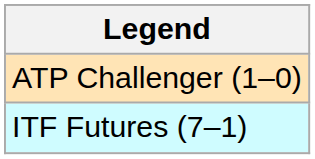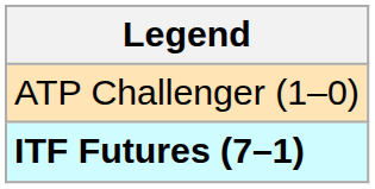row 3 | column 1: normal -> bold
